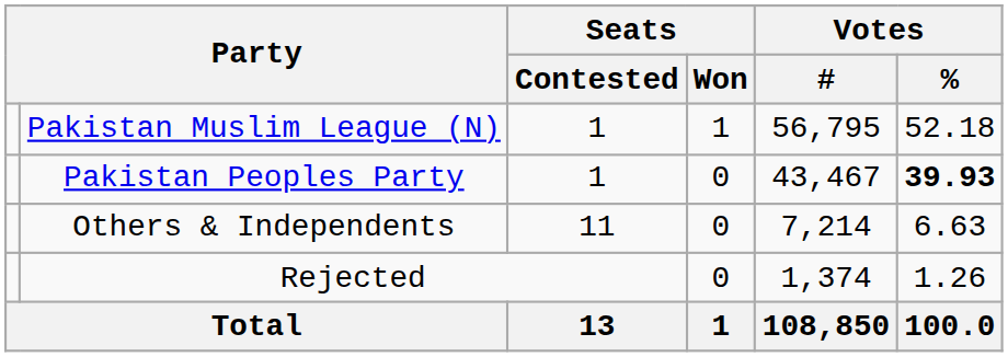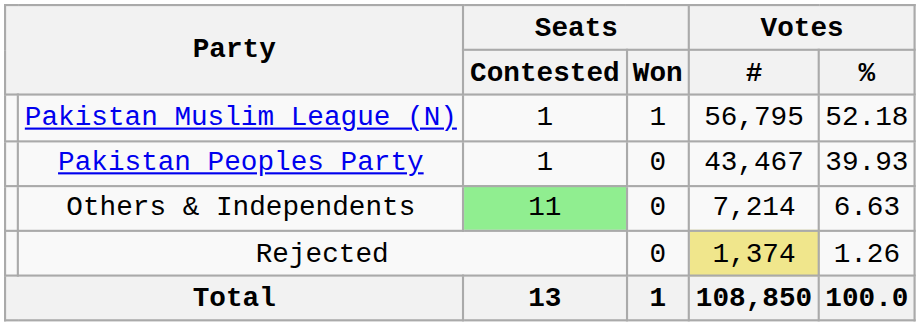Pakistan Peoples Party | Votes / %: bold -> normal
Others & Independents | Seats / Contested: no background -> lightgreen background
Rejected | Votes / #: no background -> khaki background
